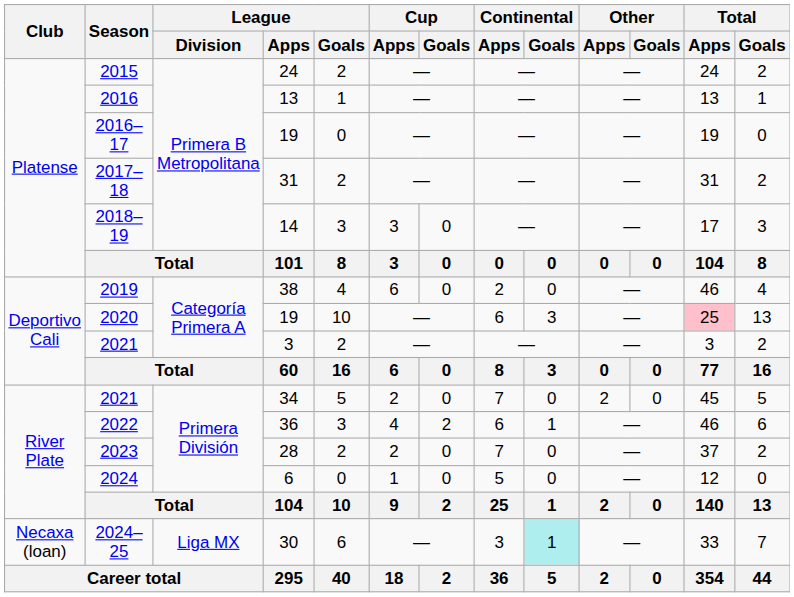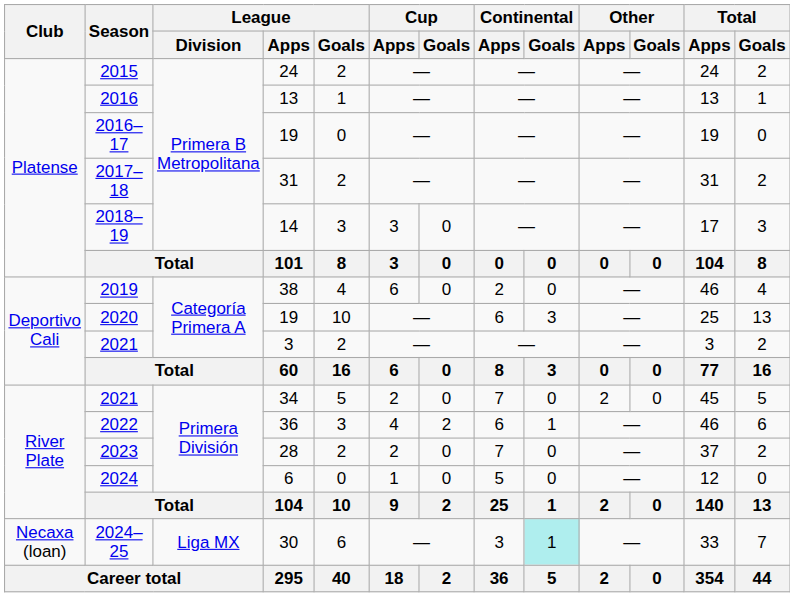2020 | Total / Apps: pink background -> no background
